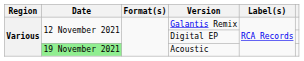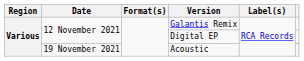Acoustic | Date: lightgreen background -> no background
